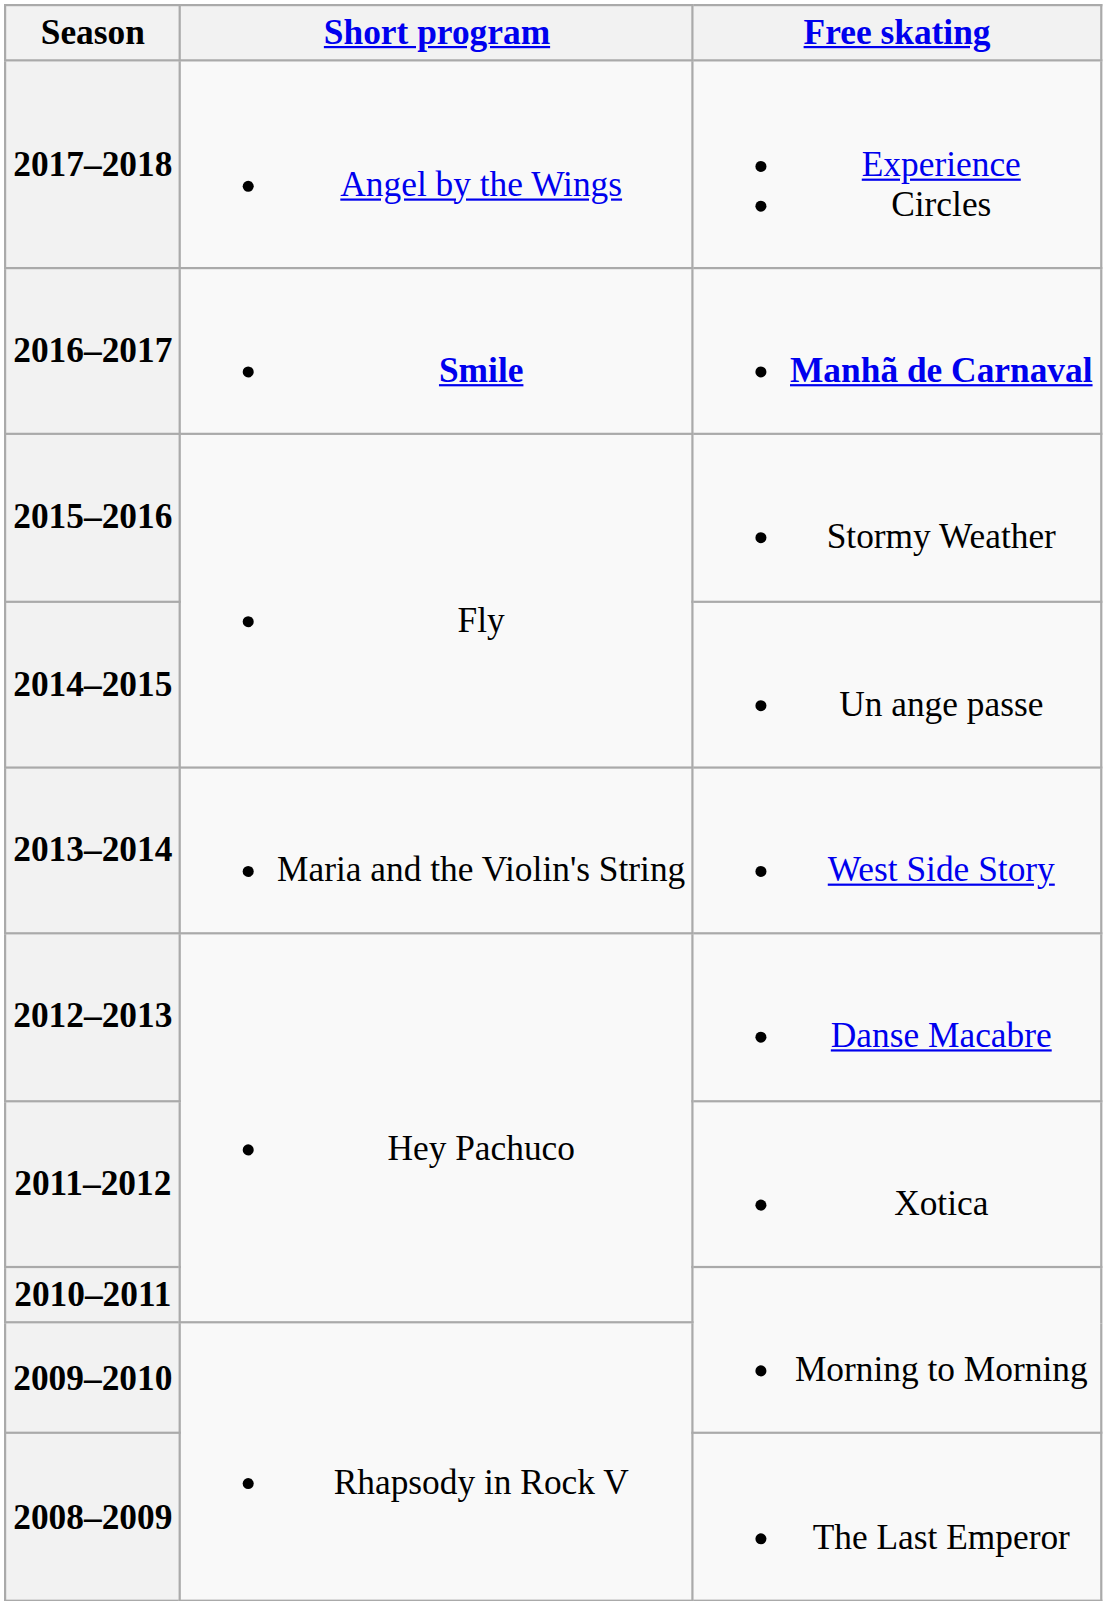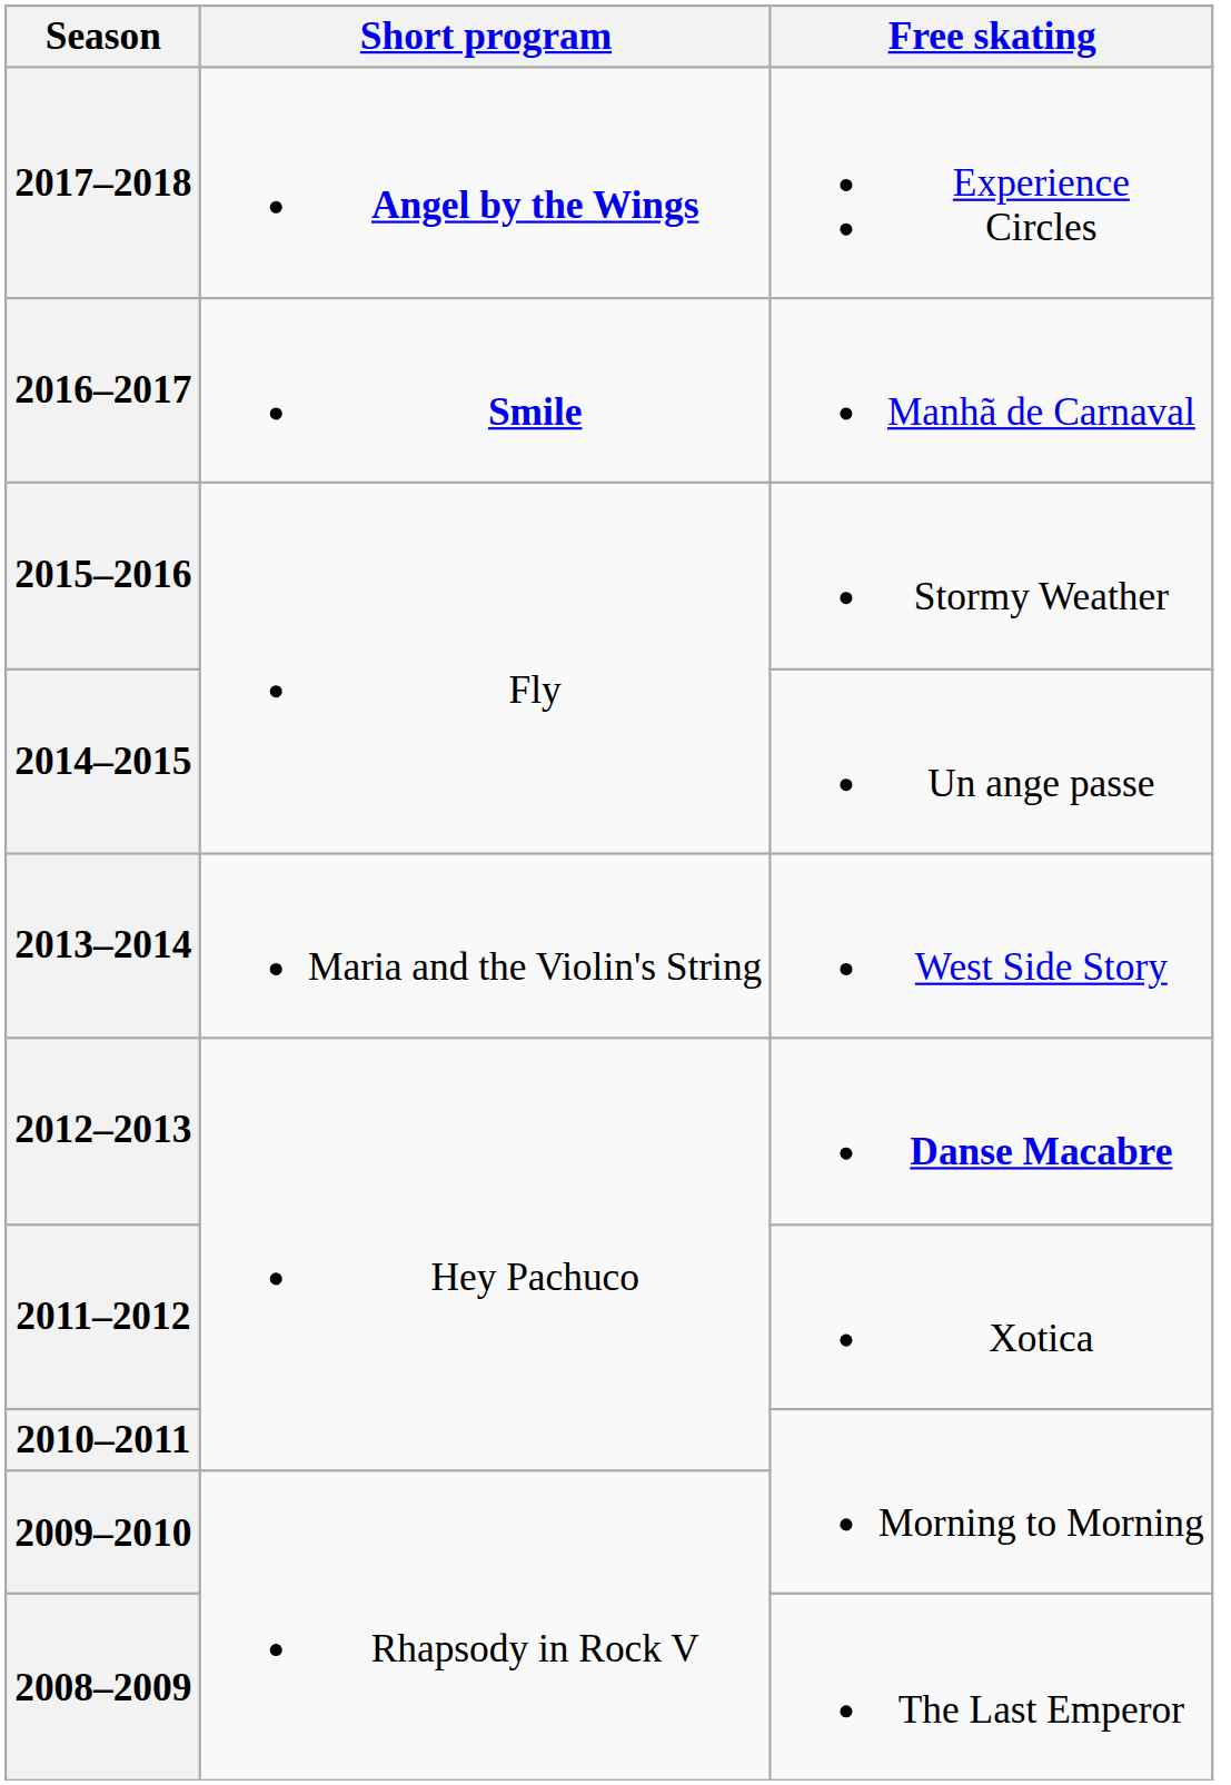2017–2018 | Short program: normal -> bold
2016–2017 | Free skating: bold -> normal
2012–2013 | Free skating: normal -> bold
